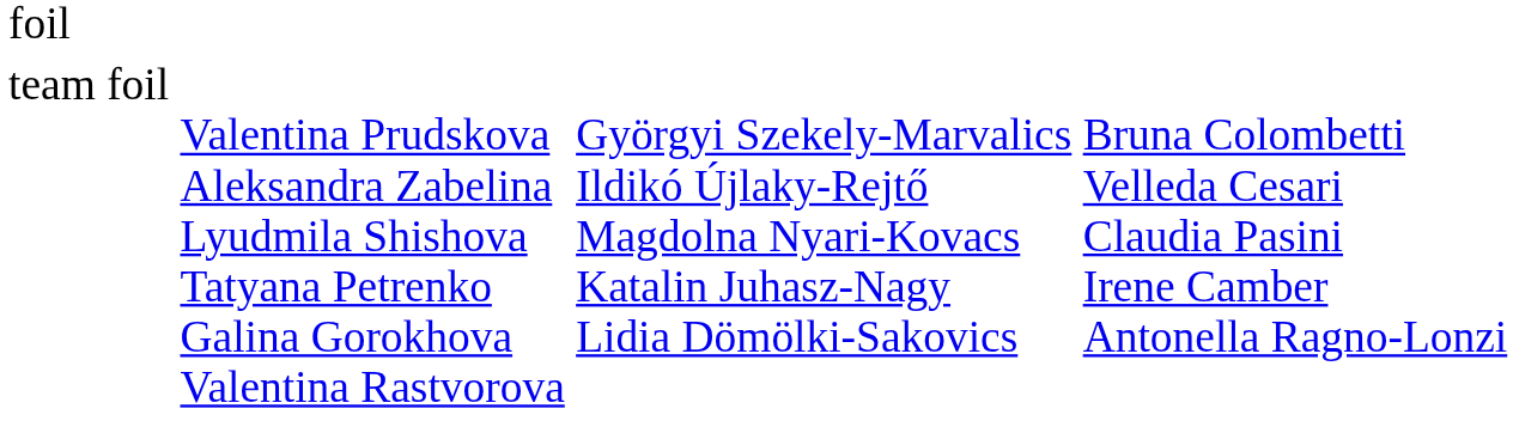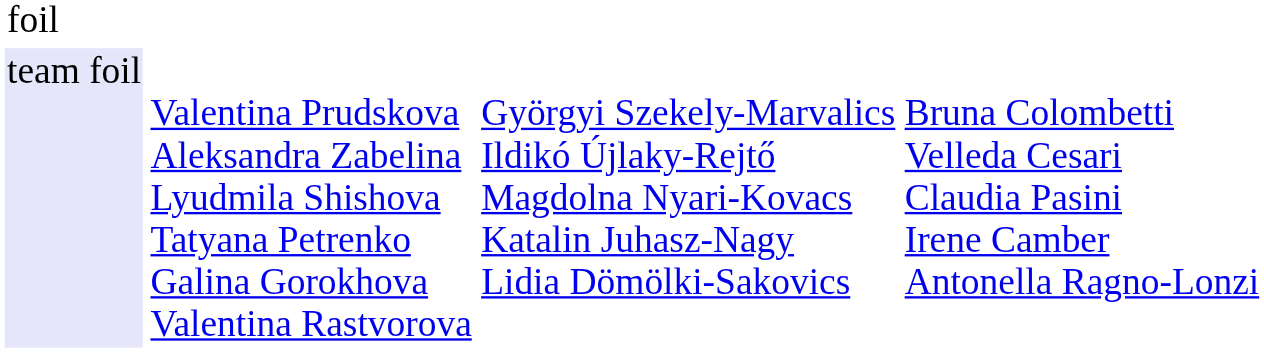team foil | column 1: no background -> lavender background
